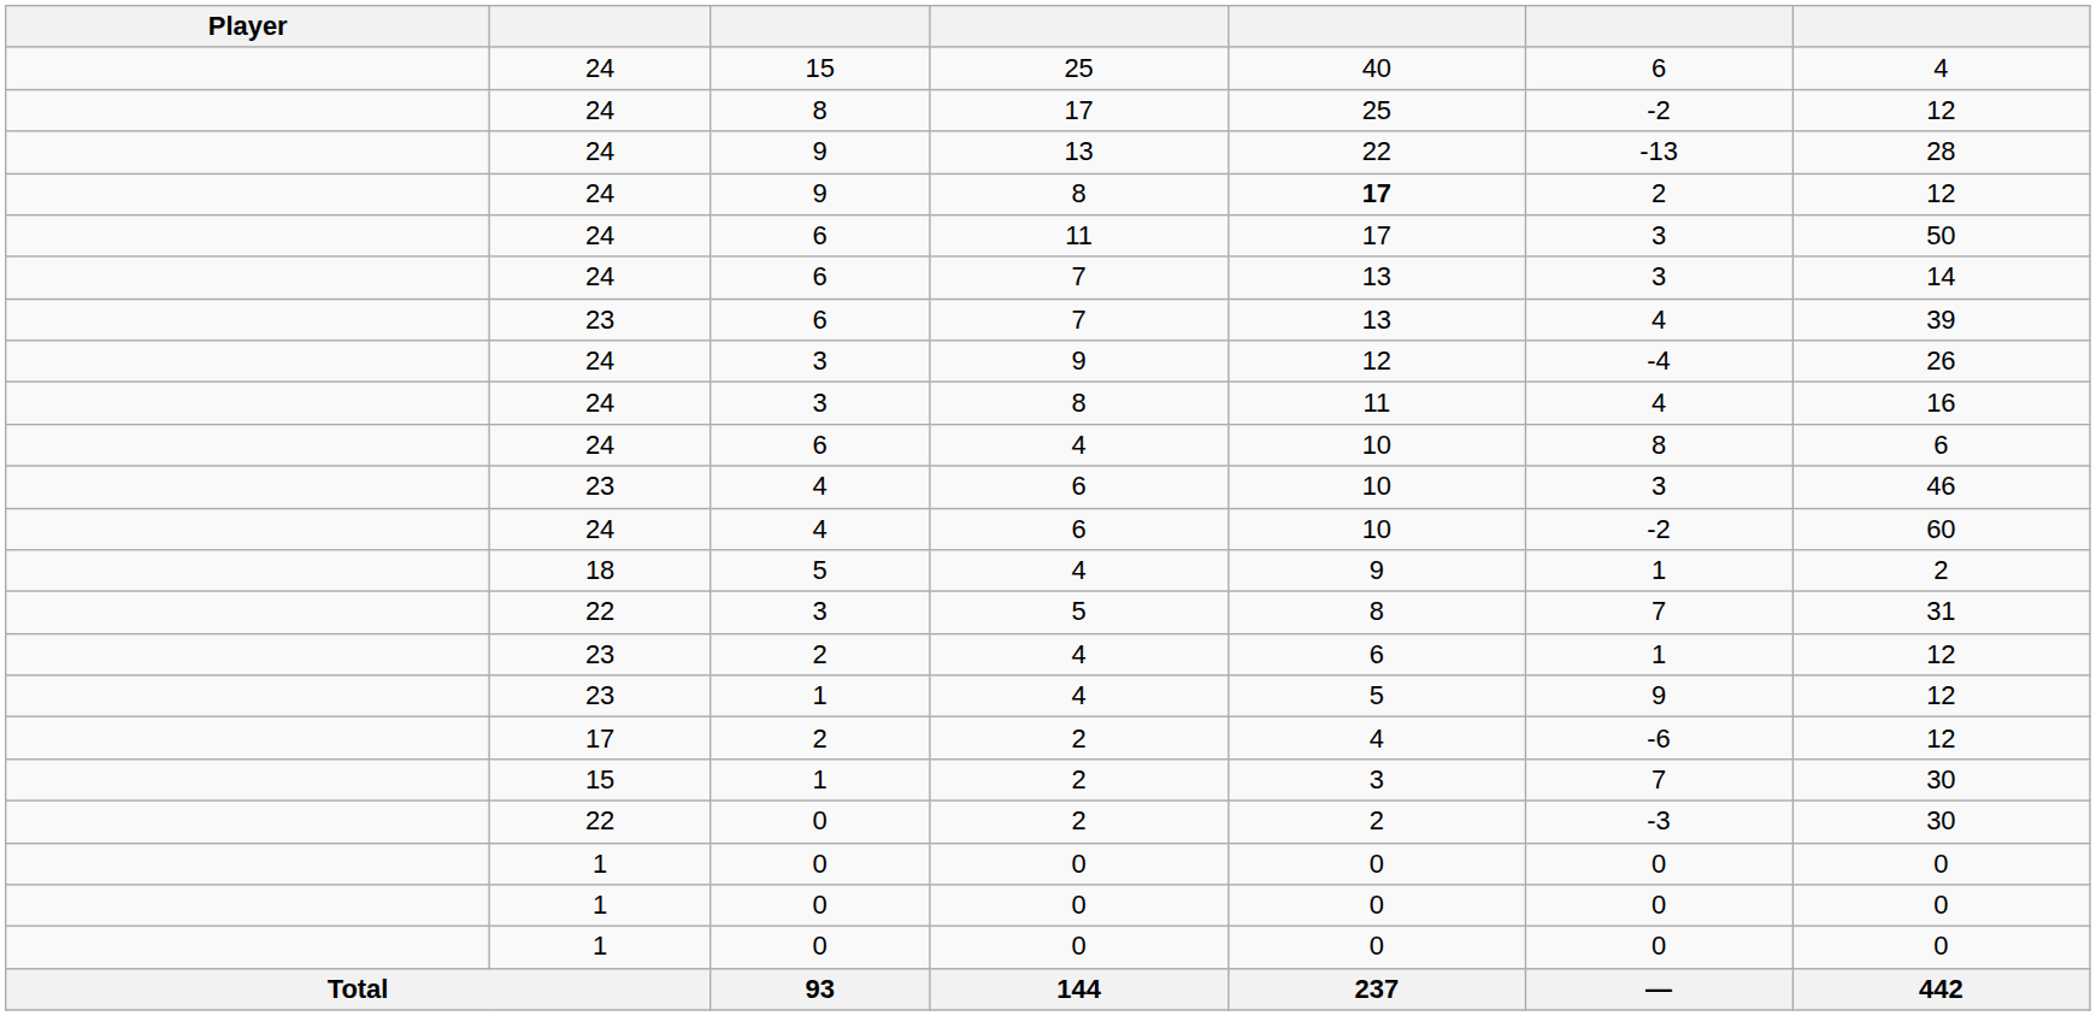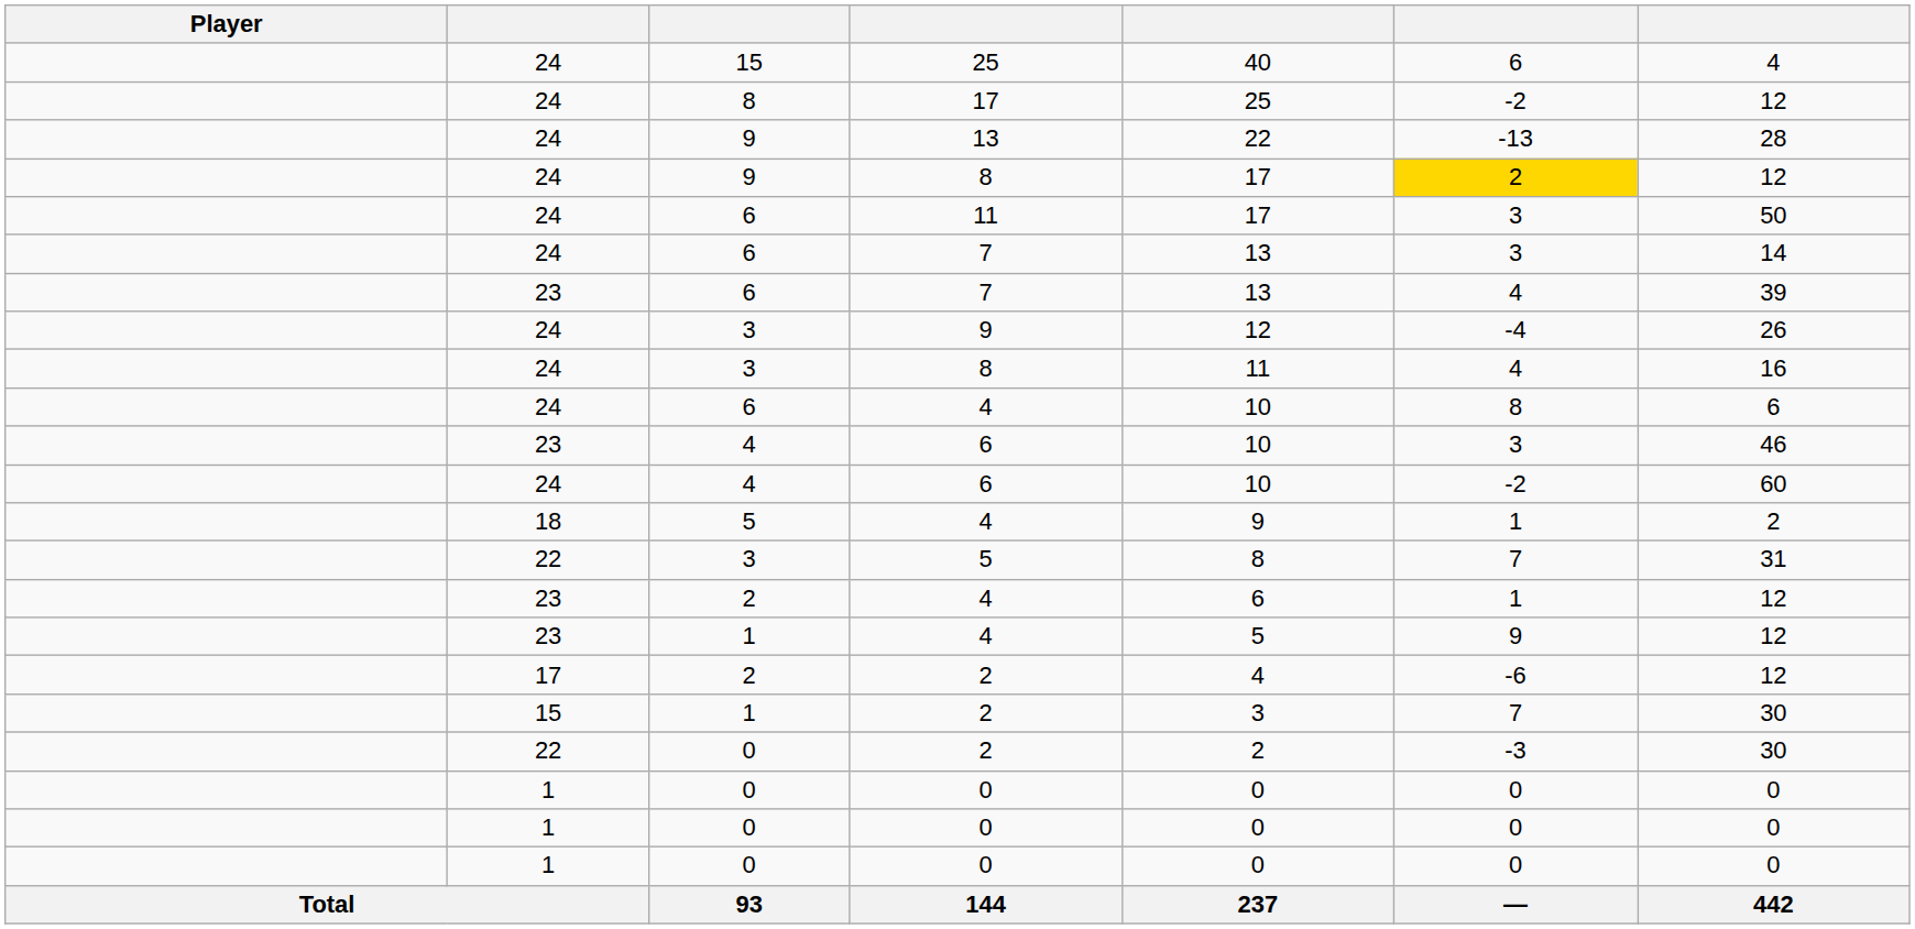9 / 8 | column 5: bold -> normal
9 / 8 | column 6: no background -> gold background
